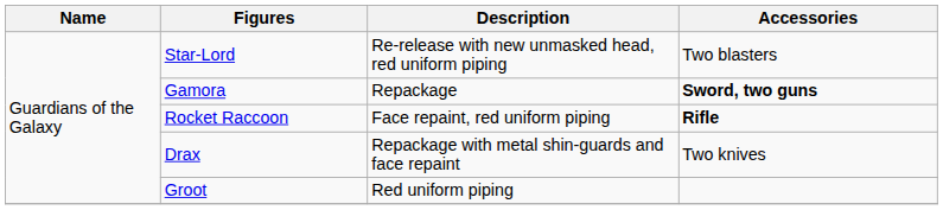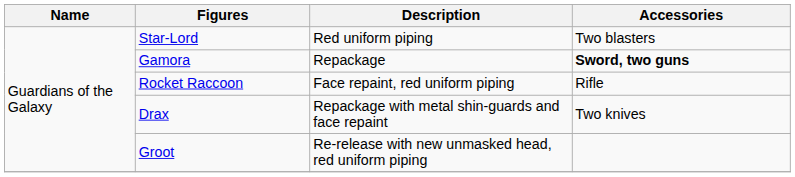Star-Lord | Description: Re-release with new unmasked head, red uniform piping -> Red uniform piping
Rocket Raccoon | Accessories: bold -> normal
Groot | Description: Red uniform piping -> Re-release with new unmasked head, red uniform piping
